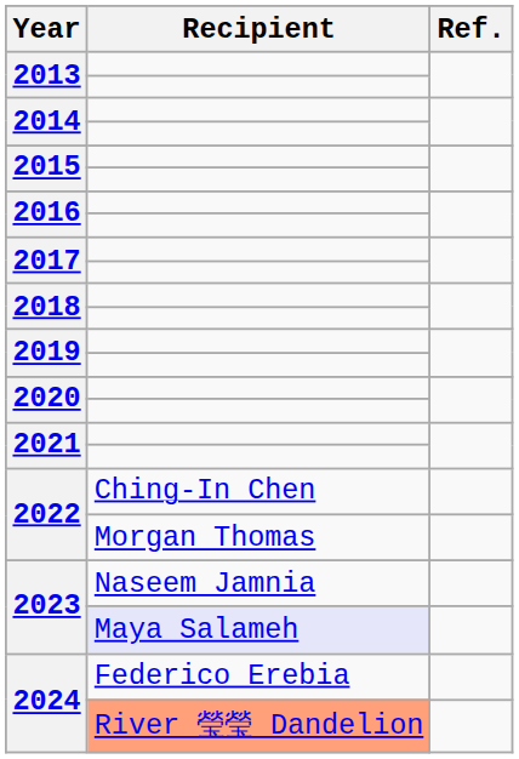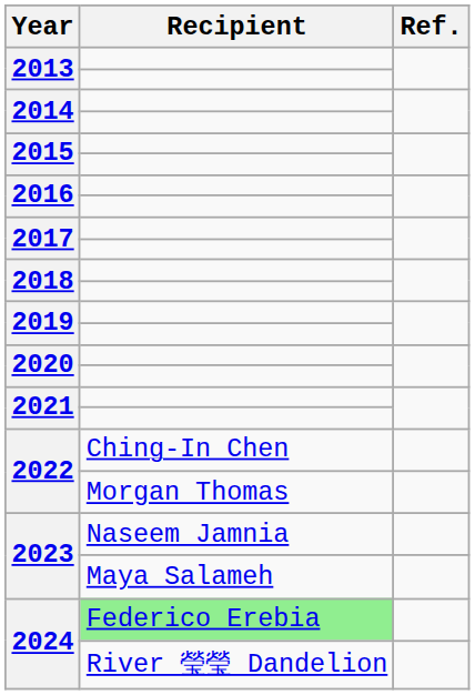2023 / Maya Salameh | Recipient: lavender background -> no background
2024 / Federico Erebia | Recipient: no background -> lightgreen background
2024 / River 瑩瑩 Dandelion | Recipient: lightsalmon background -> no background
